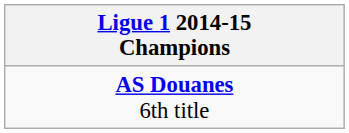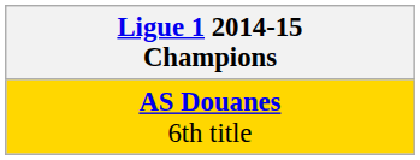row 2 | column 1: no background -> gold background
